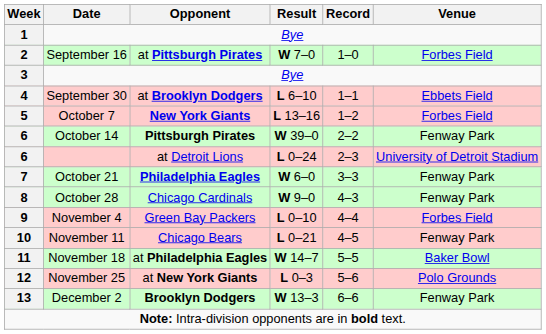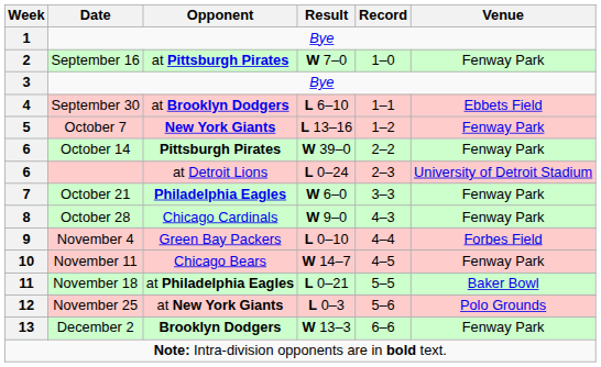2 | Venue: Forbes Field -> Fenway Park
5 | Venue: Forbes Field -> Fenway Park
10 | Result: L 0–21 -> W 14–7
11 | Result: W 14–7 -> L 0–21
